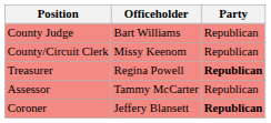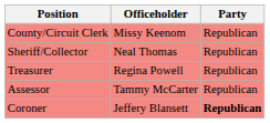- row: County Judge | Bart Williams | Republican
+ row: Sheriff/Collector | Neal Thomas | Republican
Treasurer | Party: bold -> normal
